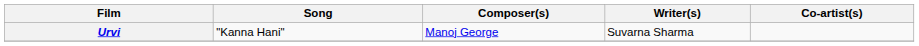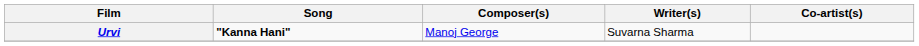Urvi | Song: normal -> bold
